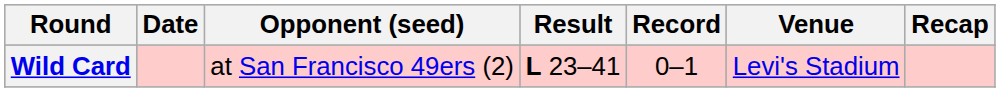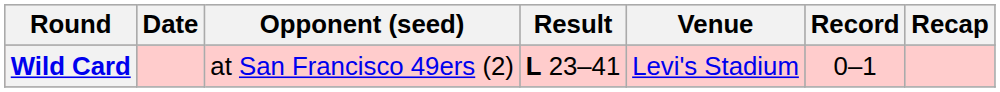columns swapped: Record <-> Venue
